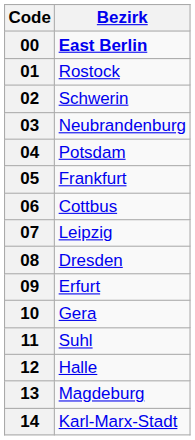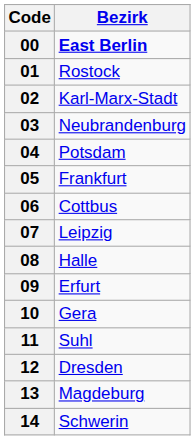02 | Bezirk: Schwerin -> Karl-Marx-Stadt
08 | Bezirk: Dresden -> Halle
12 | Bezirk: Halle -> Dresden
14 | Bezirk: Karl-Marx-Stadt -> Schwerin
